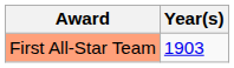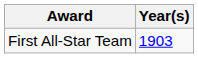row 2 | Award: lightsalmon background -> no background
